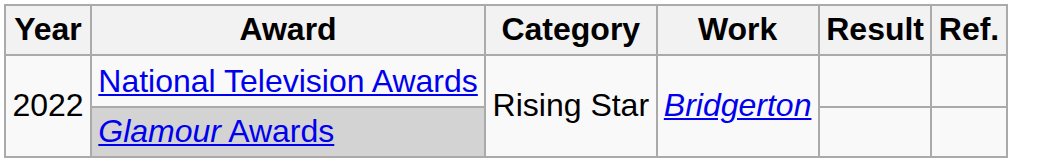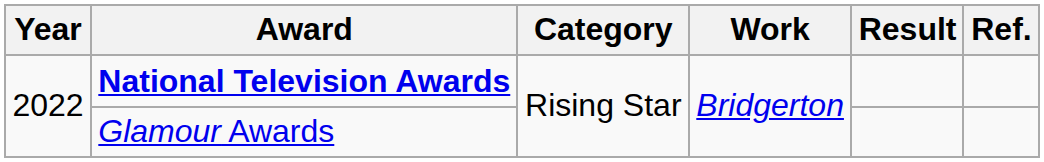National Television Awards | Award: normal -> bold
Glamour Awards | Award: lightgrey background -> no background
